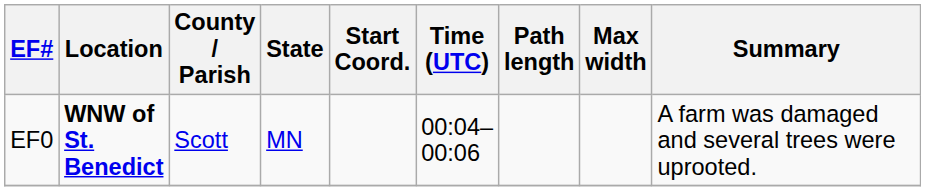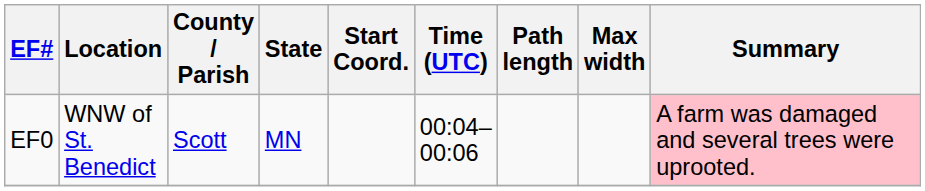EF0 | Location: bold -> normal
EF0 | Summary: no background -> pink background
